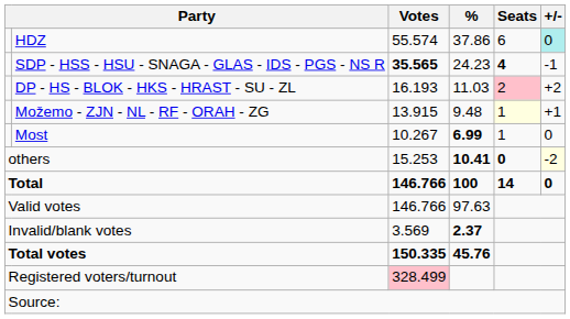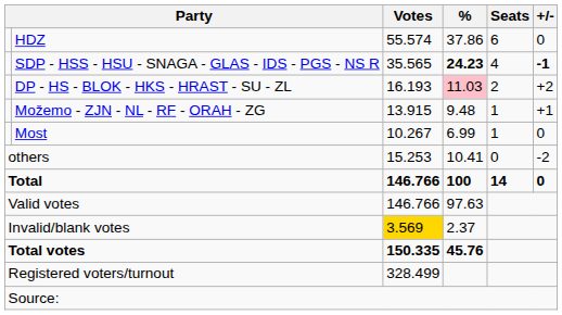HDZ | +/-: paleturquoise background -> no background
SDP - HSS - HSU - SNAGA - GLAS - IDS - PGS - NS R | Votes: bold -> normal
SDP - HSS - HSU - SNAGA - GLAS - IDS - PGS - NS R | %: normal -> bold
SDP - HSS - HSU - SNAGA - GLAS - IDS - PGS - NS R | Seats: bold -> normal
SDP - HSS - HSU - SNAGA - GLAS - IDS - PGS - NS R | +/-: normal -> bold
DP - HS - BLOK - HKS - HRAST - SU - ZL | %: no background -> pink background
DP - HS - BLOK - HKS - HRAST - SU - ZL | Seats: pink background -> no background
Možemo - ZJN - NL - RF - ORAH - ZG | Seats: lightyellow background -> no background
Most | %: bold -> normal
others | %: bold -> normal
others | Seats: bold -> normal
others | +/-: lightyellow background -> no background
Invalid/blank votes | Votes: no background -> gold background
Invalid/blank votes | %: bold -> normal
Registered voters/turnout | Votes: pink background -> no background
